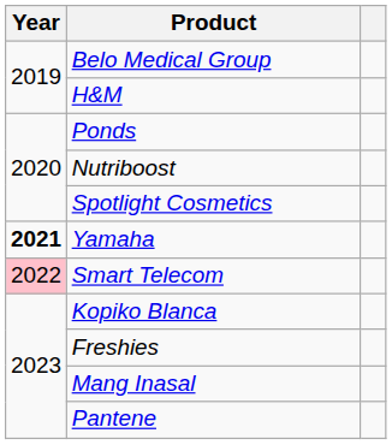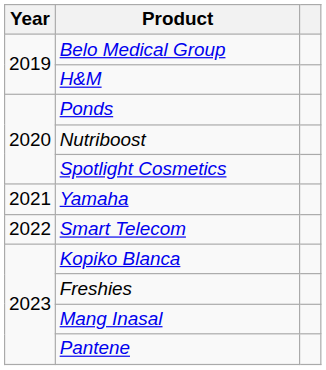Yamaha | Year: bold -> normal
Smart Telecom | Year: pink background -> no background
